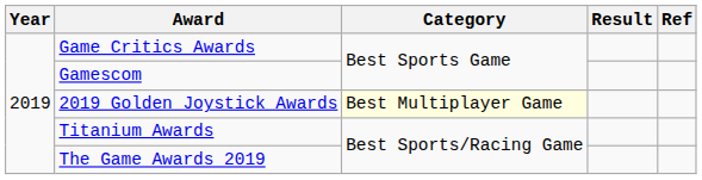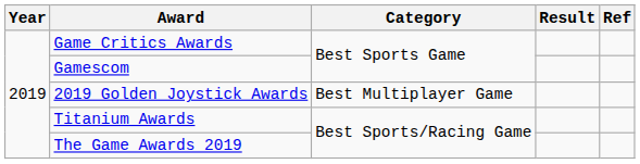2019 Golden Joystick Awards | Category: lightyellow background -> no background
